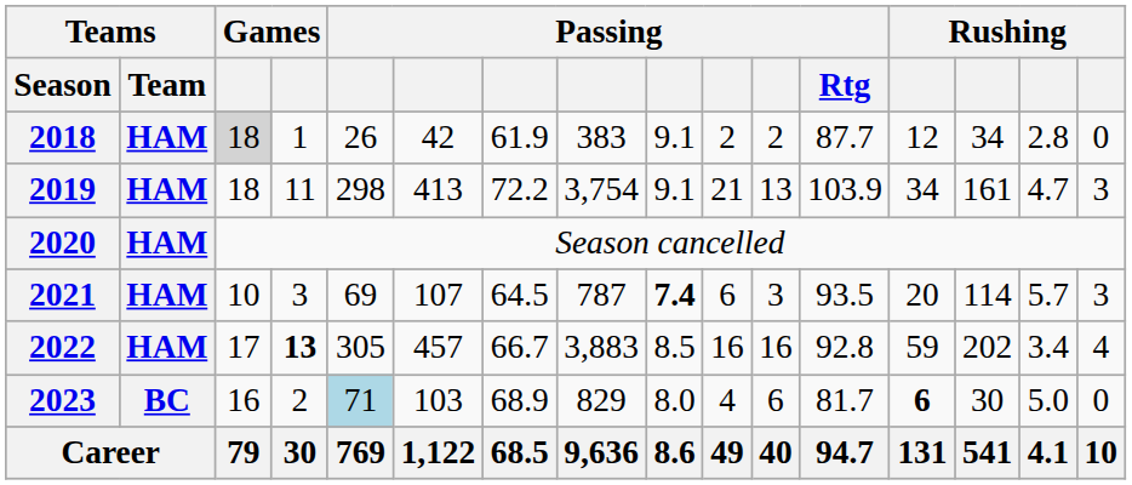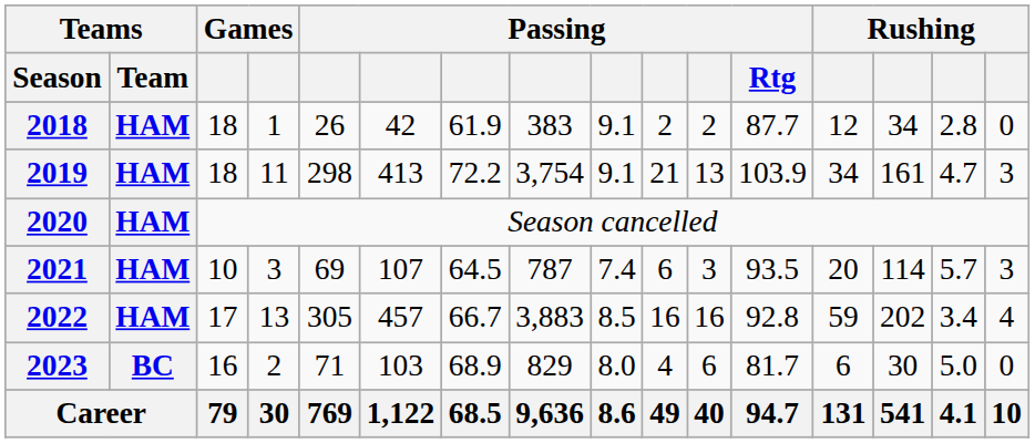2018 | column 3: lightgrey background -> no background
2021 | column 9: bold -> normal
2022 | column 4: bold -> normal
2023 | column 5: lightblue background -> no background
2023 | column 13: bold -> normal
